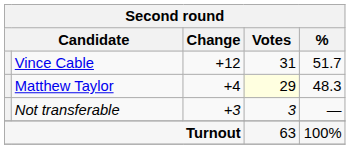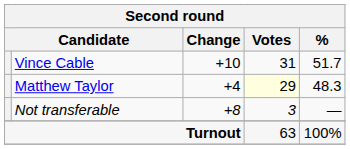Vince Cable | Change: +12 -> +10
Not transferable | Change: +3 -> +8
